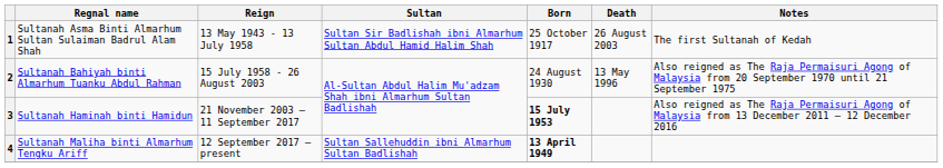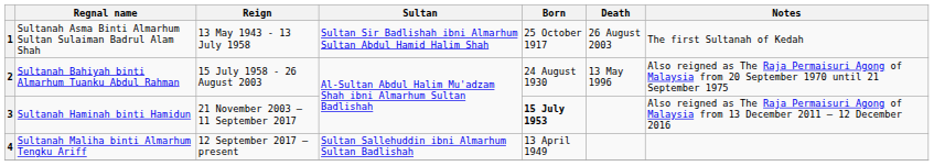4 | Born: bold -> normal
